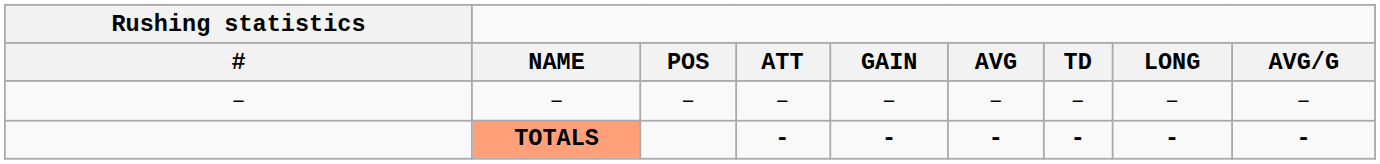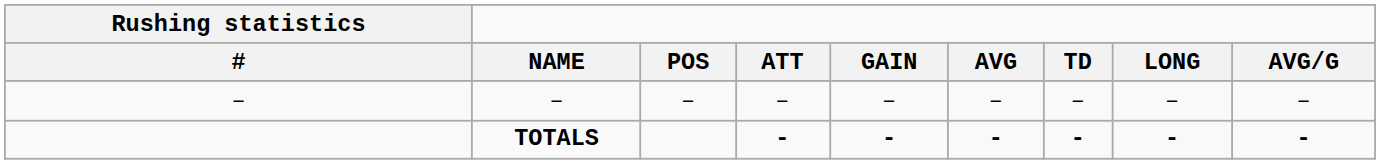row 4 | NAME: lightsalmon background -> no background
